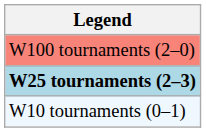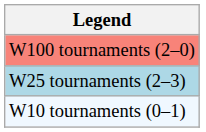row 3 | column 1: bold -> normal
